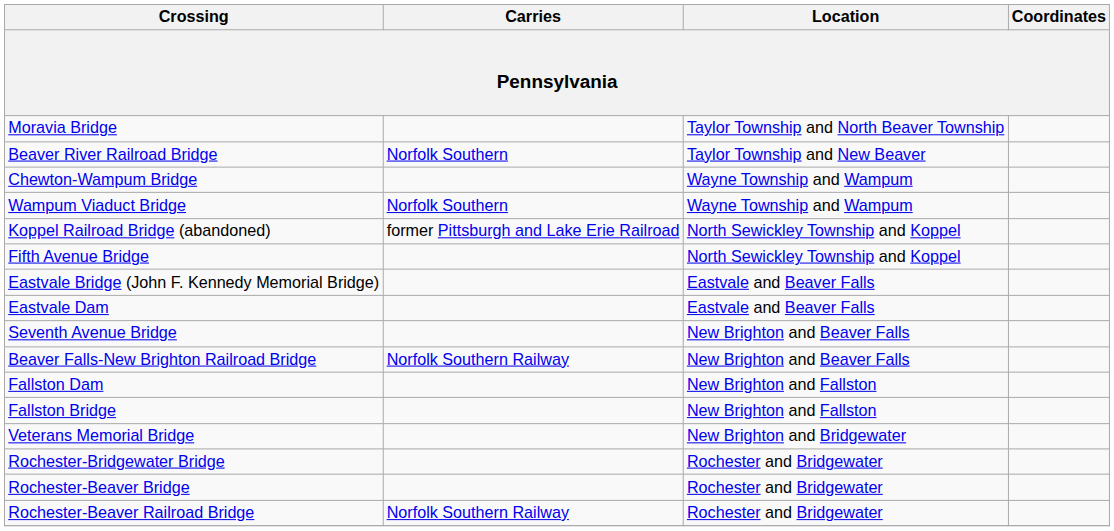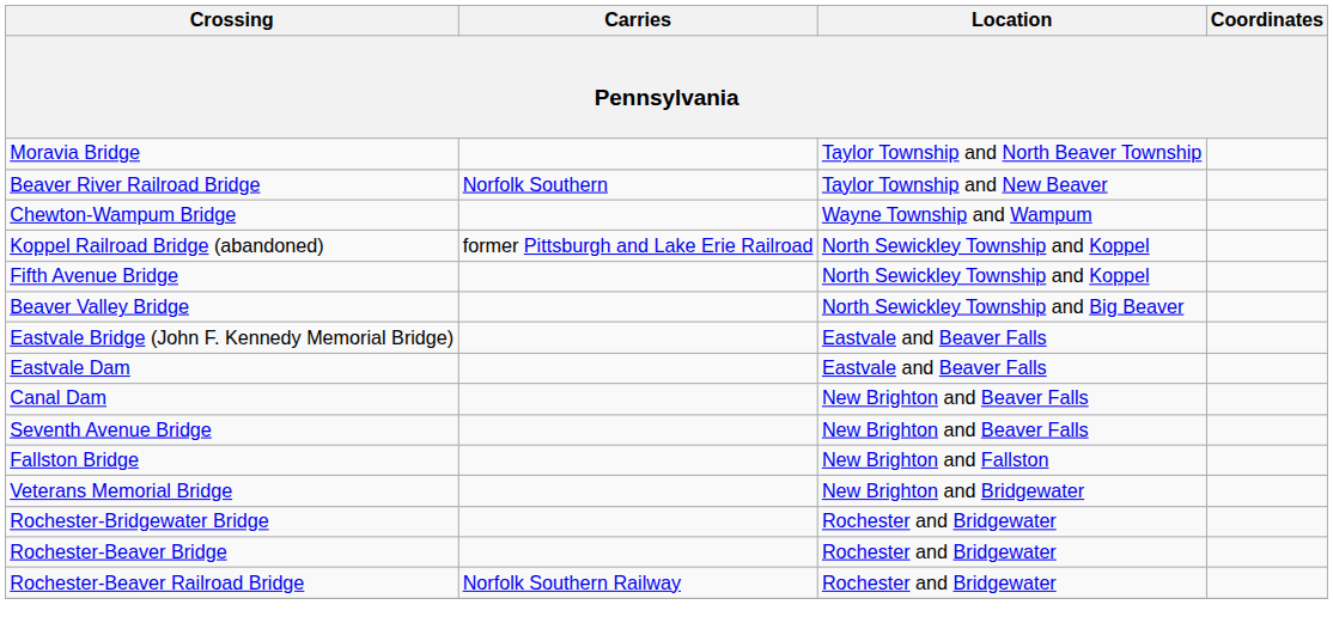- row: Wampum Viaduct Bridge | Norfolk Southern | Wayne Township and Wampum
+ row: Beaver Valley Bridge | North Sewickley Township and Big Beaver
+ row: Canal Dam | New Brighton and Beaver Falls
- row: Beaver Falls-New Brighton Railroad Bridge | Norfolk Southern Railway | New Brighton and Beaver Falls
- row: Fallston Dam | New Brighton and Fallston
